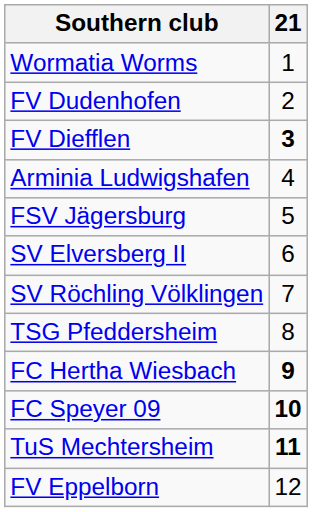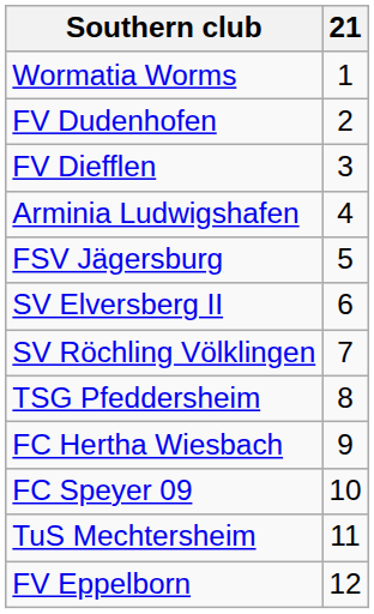FV Diefflen | 21: bold -> normal
FC Hertha Wiesbach | 21: bold -> normal
FC Speyer 09 | 21: bold -> normal
TuS Mechtersheim | 21: bold -> normal
